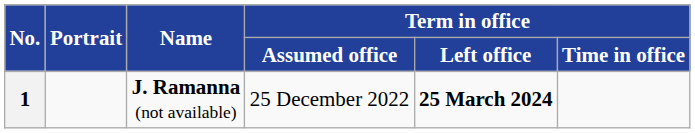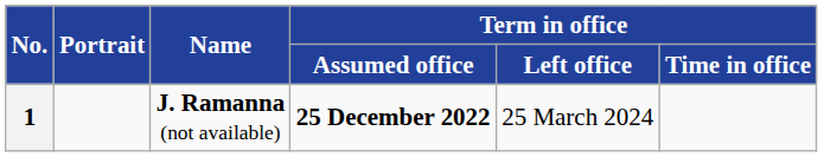1 | Term in office / Assumed office: normal -> bold
1 | Term in office / Left office: bold -> normal
